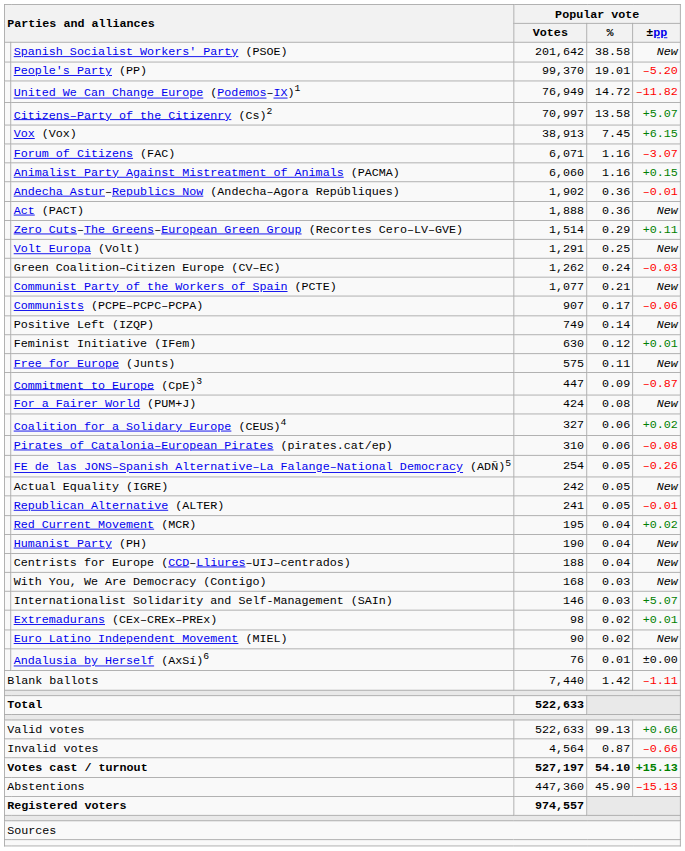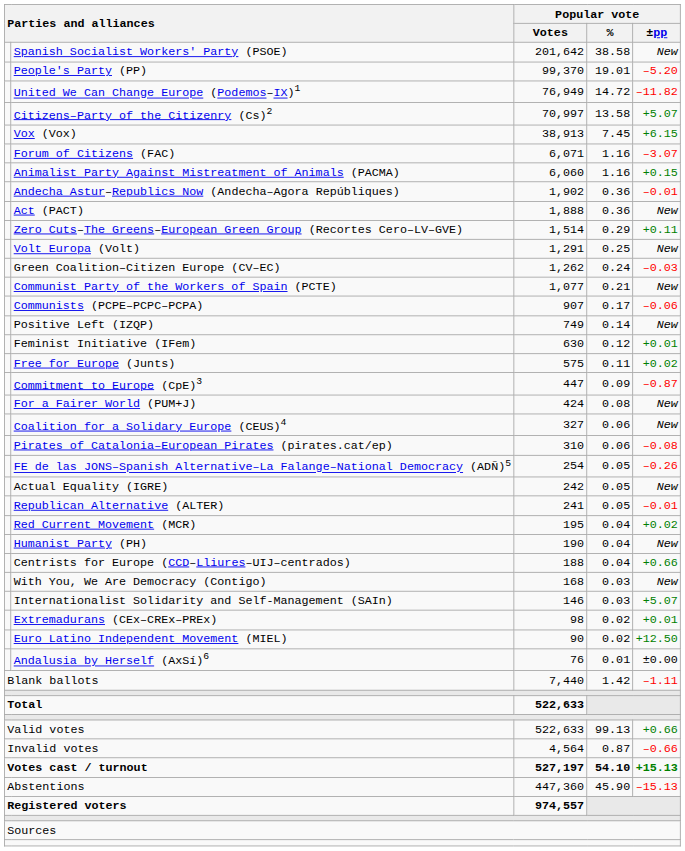Free for Europe (Junts) | Popular vote / ±pp: New -> +0.02
Coalition for a Solidary Europe (CEUS)4 | Popular vote / ±pp: +0.02 -> New
Centrists for Europe (CCD–Lliures–UIJ–centrados) | Popular vote / ±pp: New -> +0.66
Euro Latino Independent Movement (MIEL) | Popular vote / ±pp: New -> +12.50
